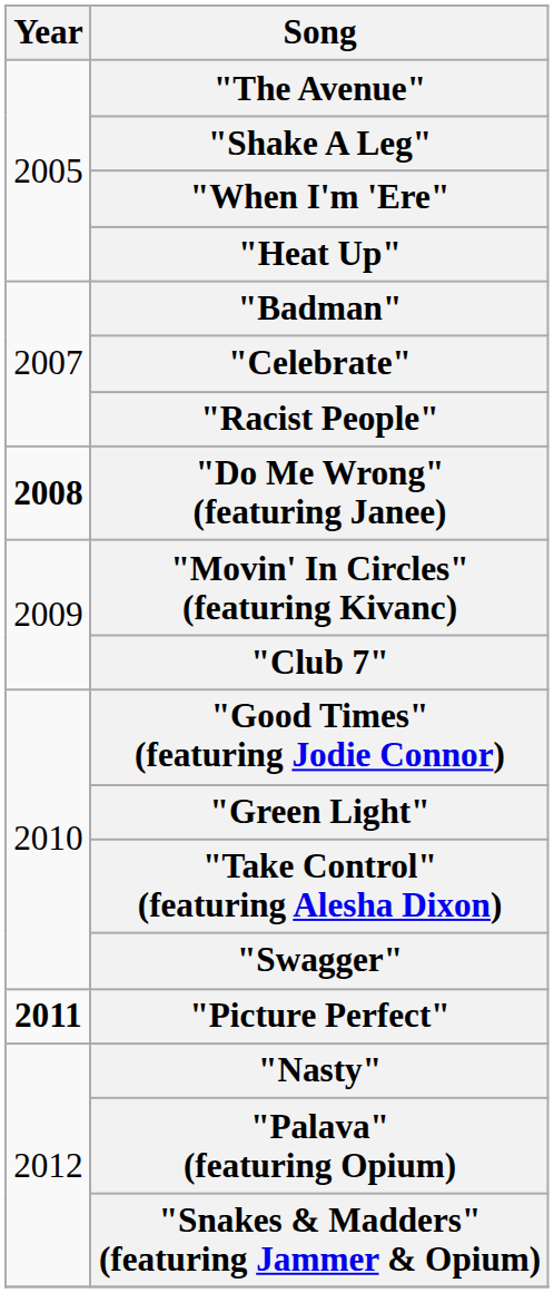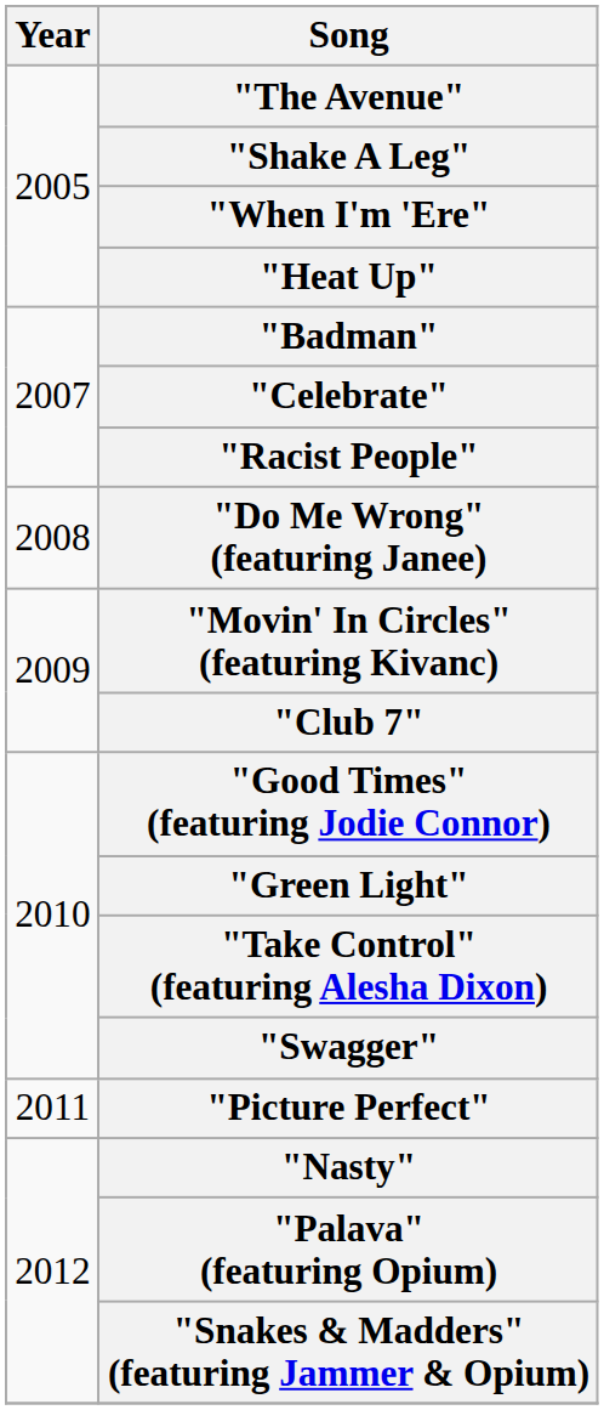"Do Me Wrong" (featuring Janee) | Year: bold -> normal
"Picture Perfect" | Year: bold -> normal
